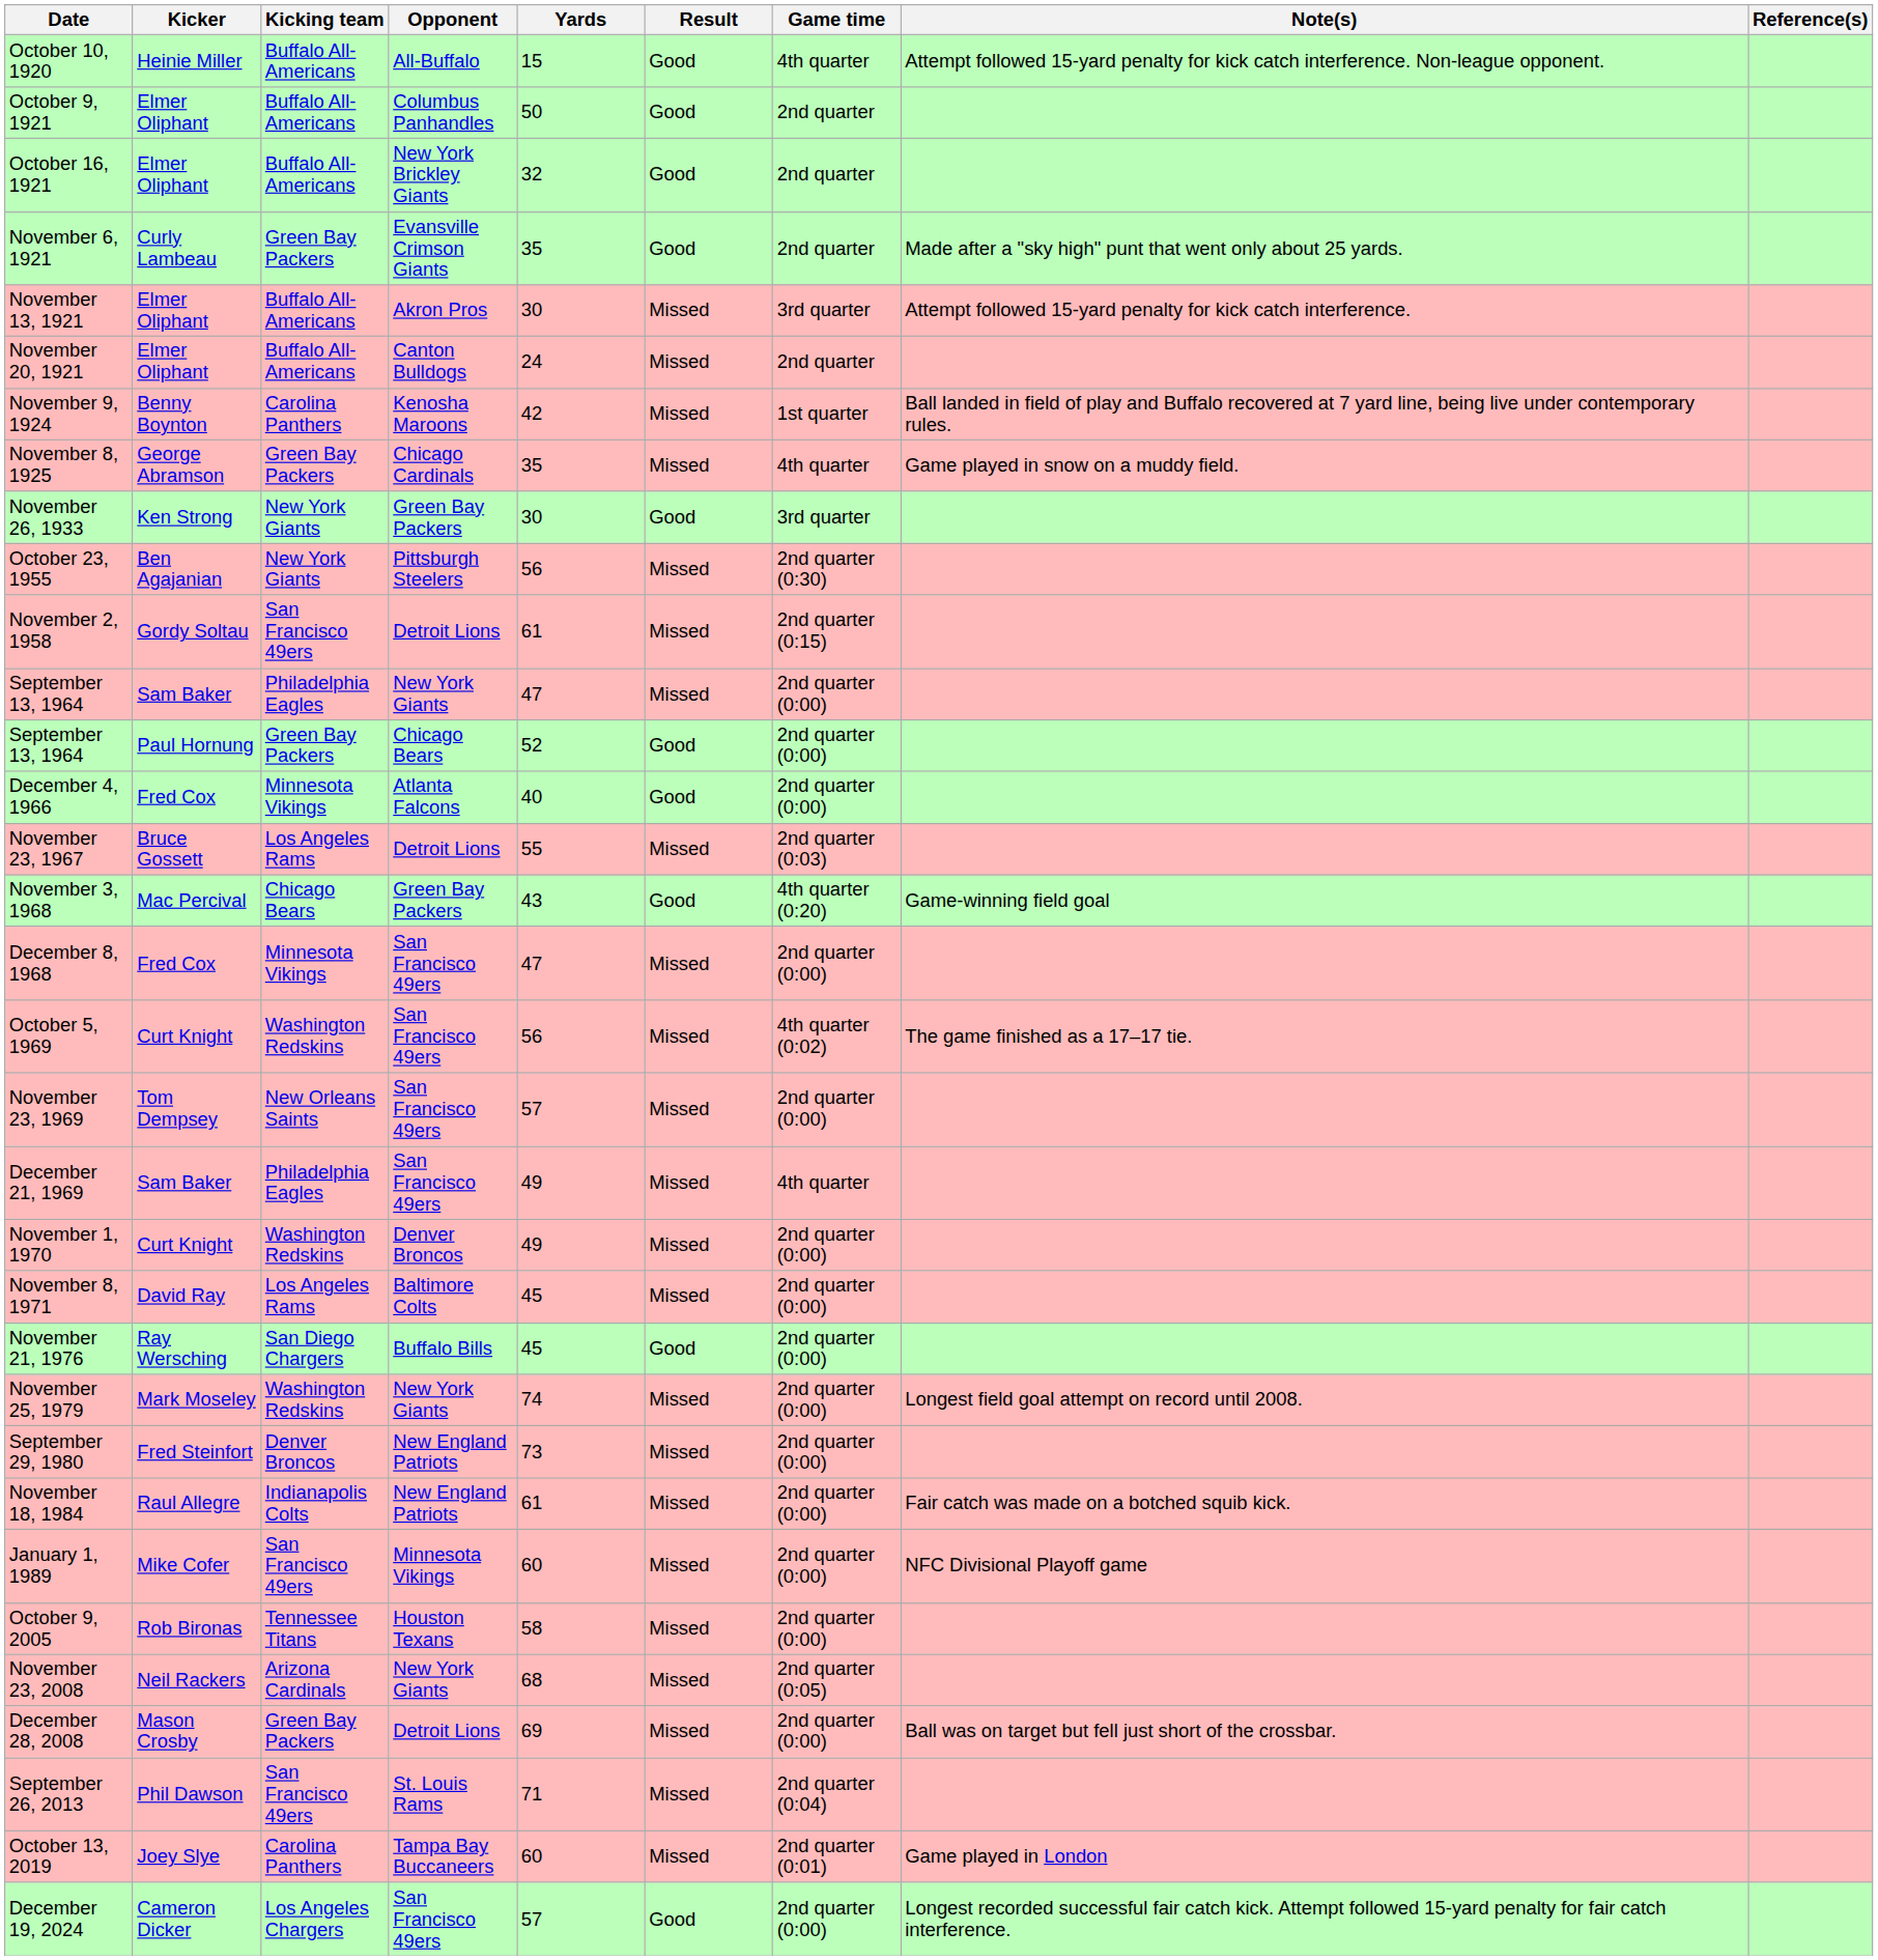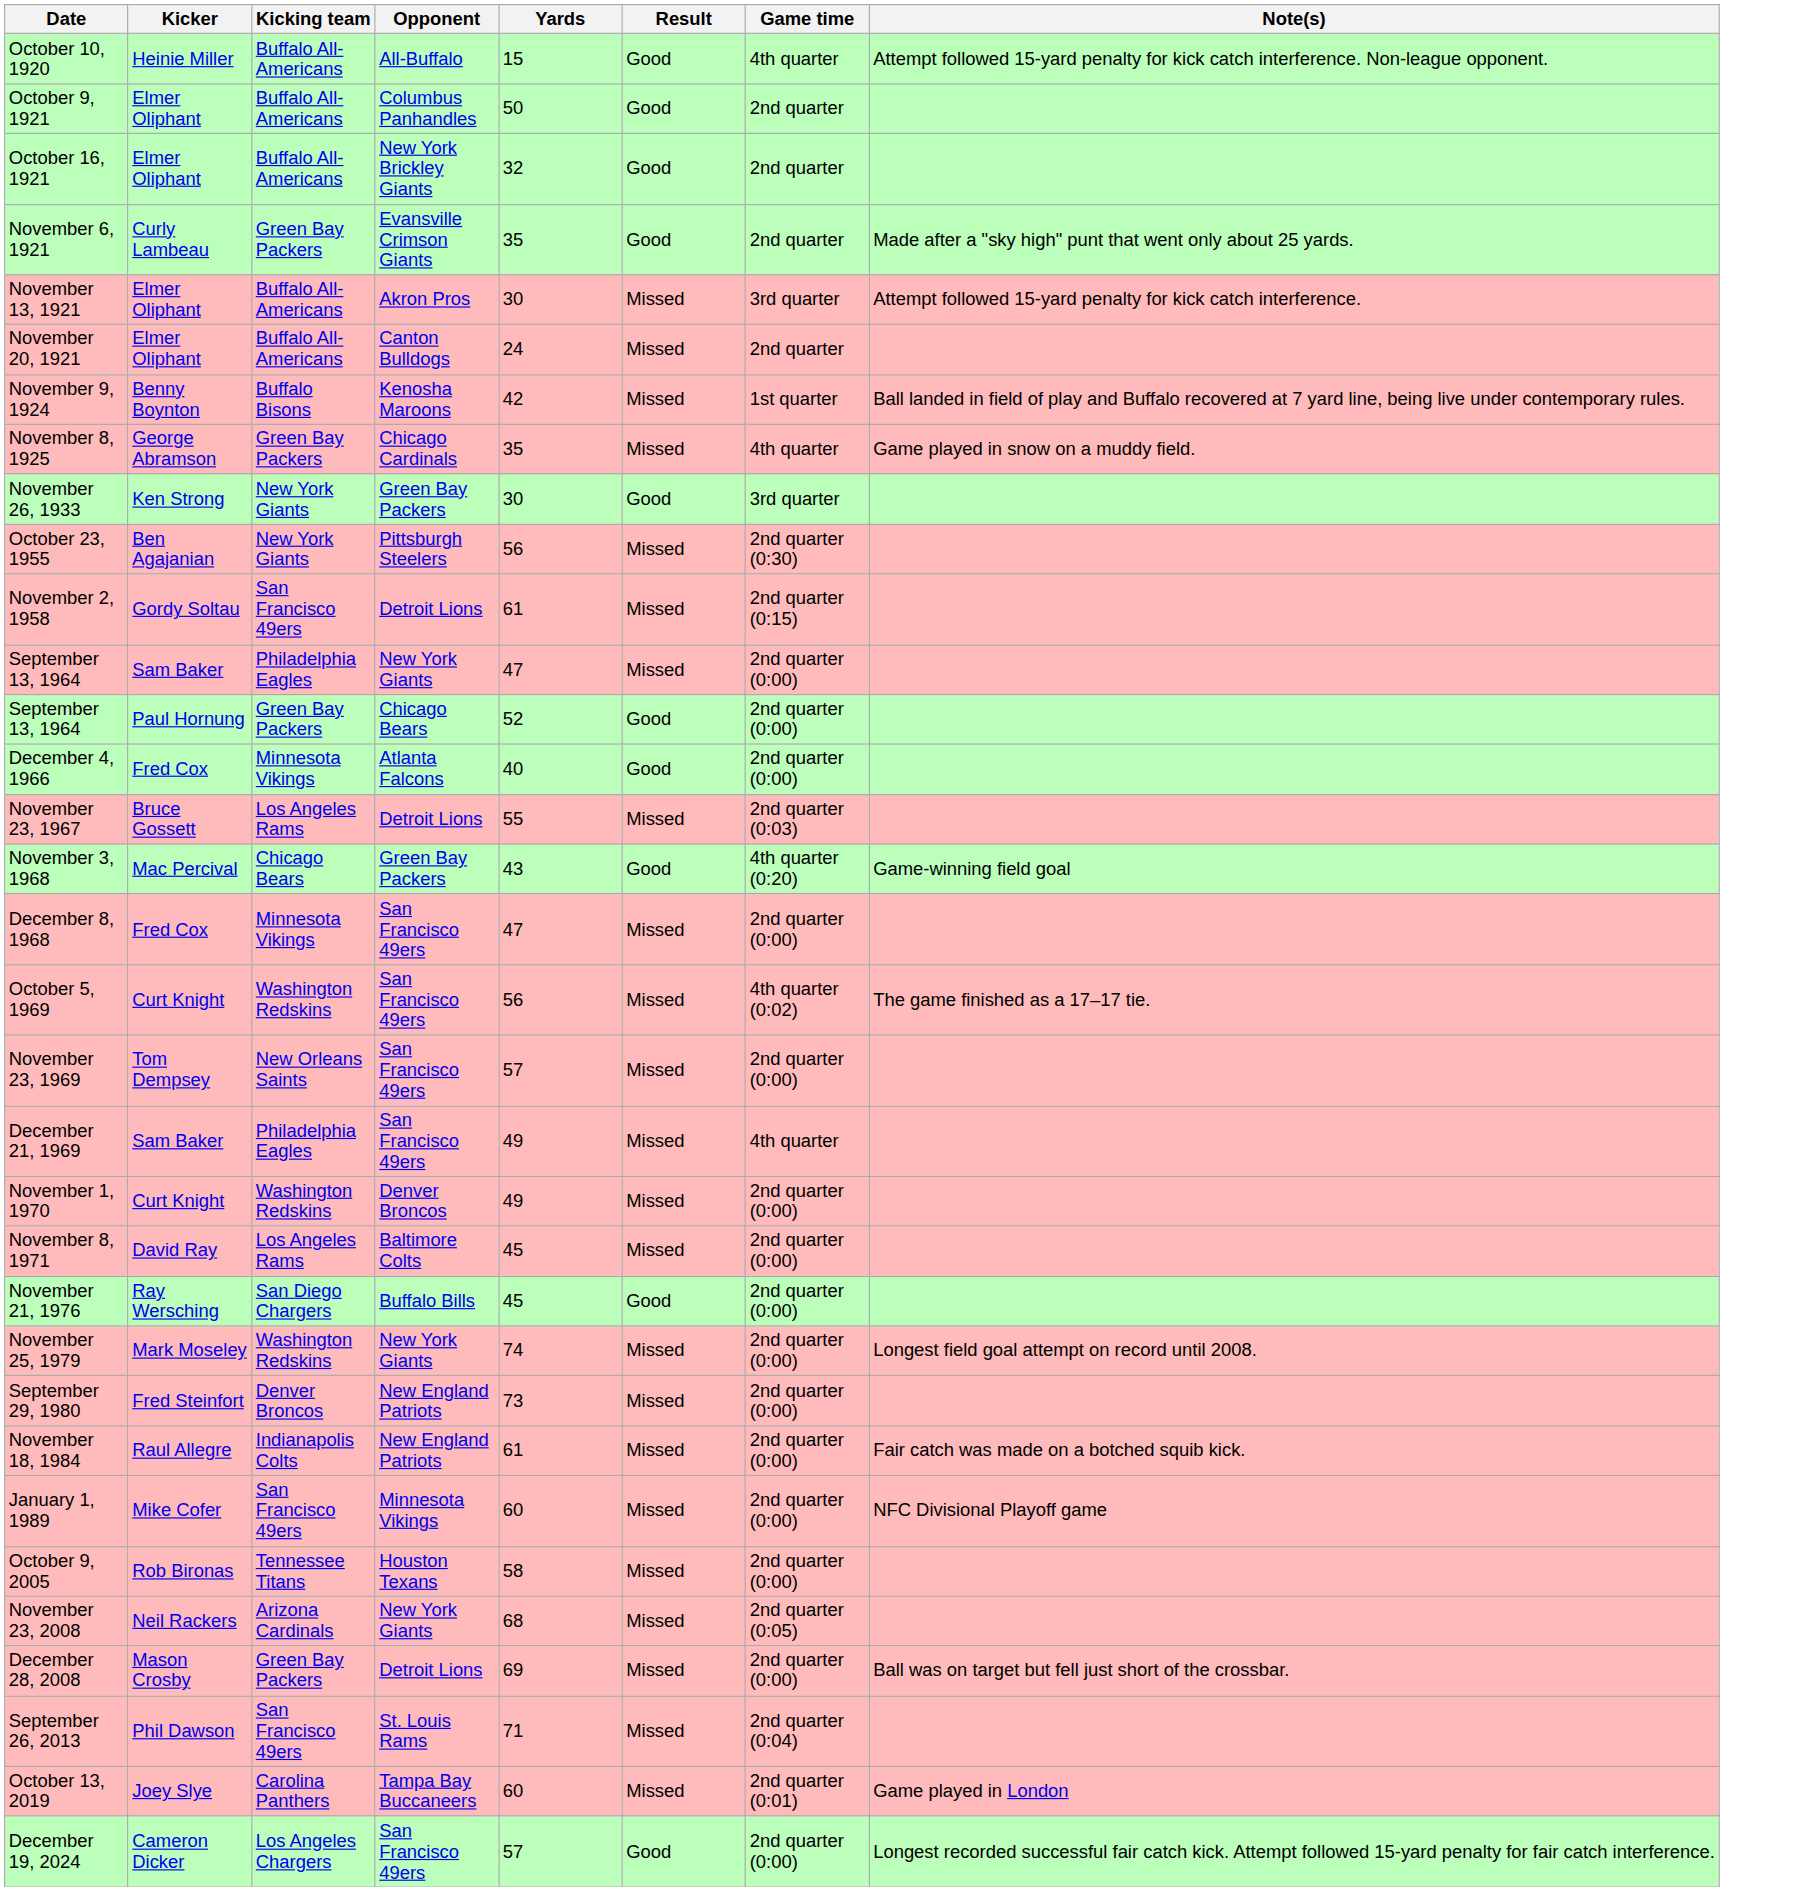- column: Reference(s)
November 9, 1924 | Kicking team: Carolina Panthers -> Buffalo Bisons
